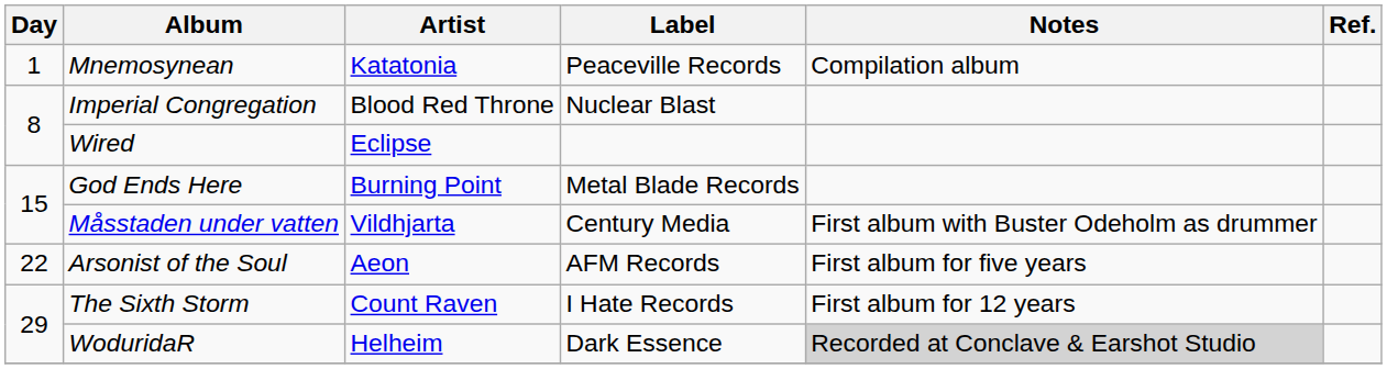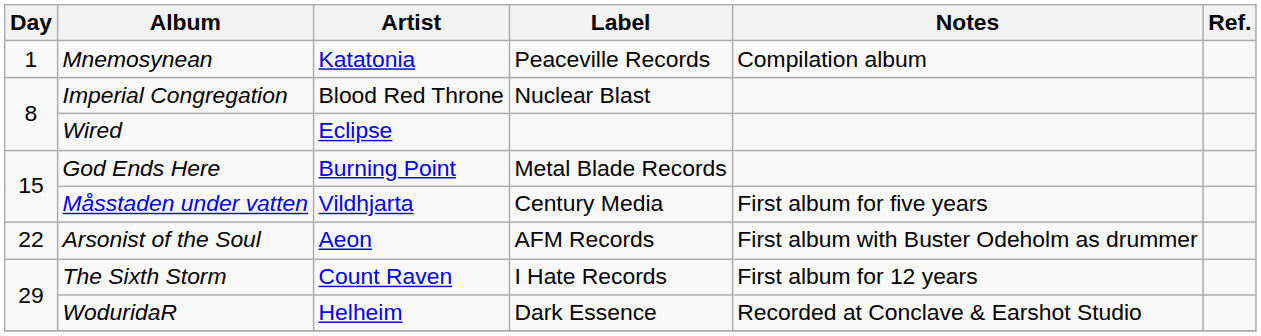Måsstaden under vatten | Notes: First album with Buster Odeholm as drummer -> First album for five years
Arsonist of the Soul | Notes: First album for five years -> First album with Buster Odeholm as drummer
WoduridaR | Notes: lightgrey background -> no background
